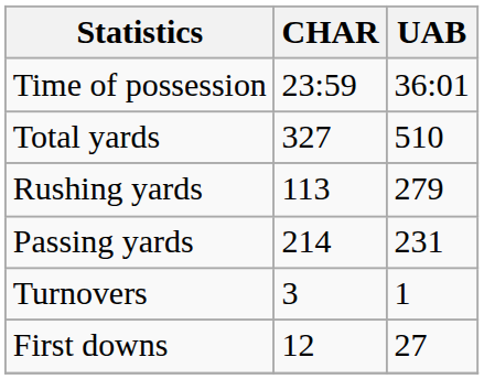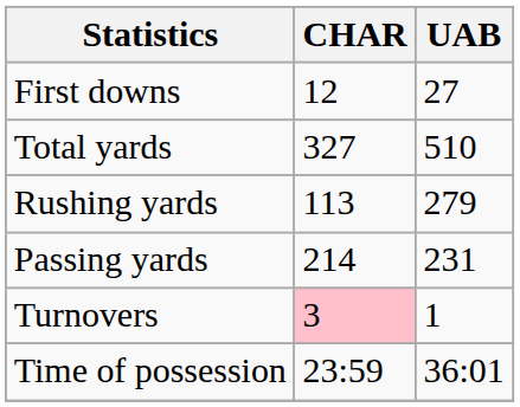rows swapped: First downs <-> Time of possession
Turnovers | CHAR: no background -> pink background
